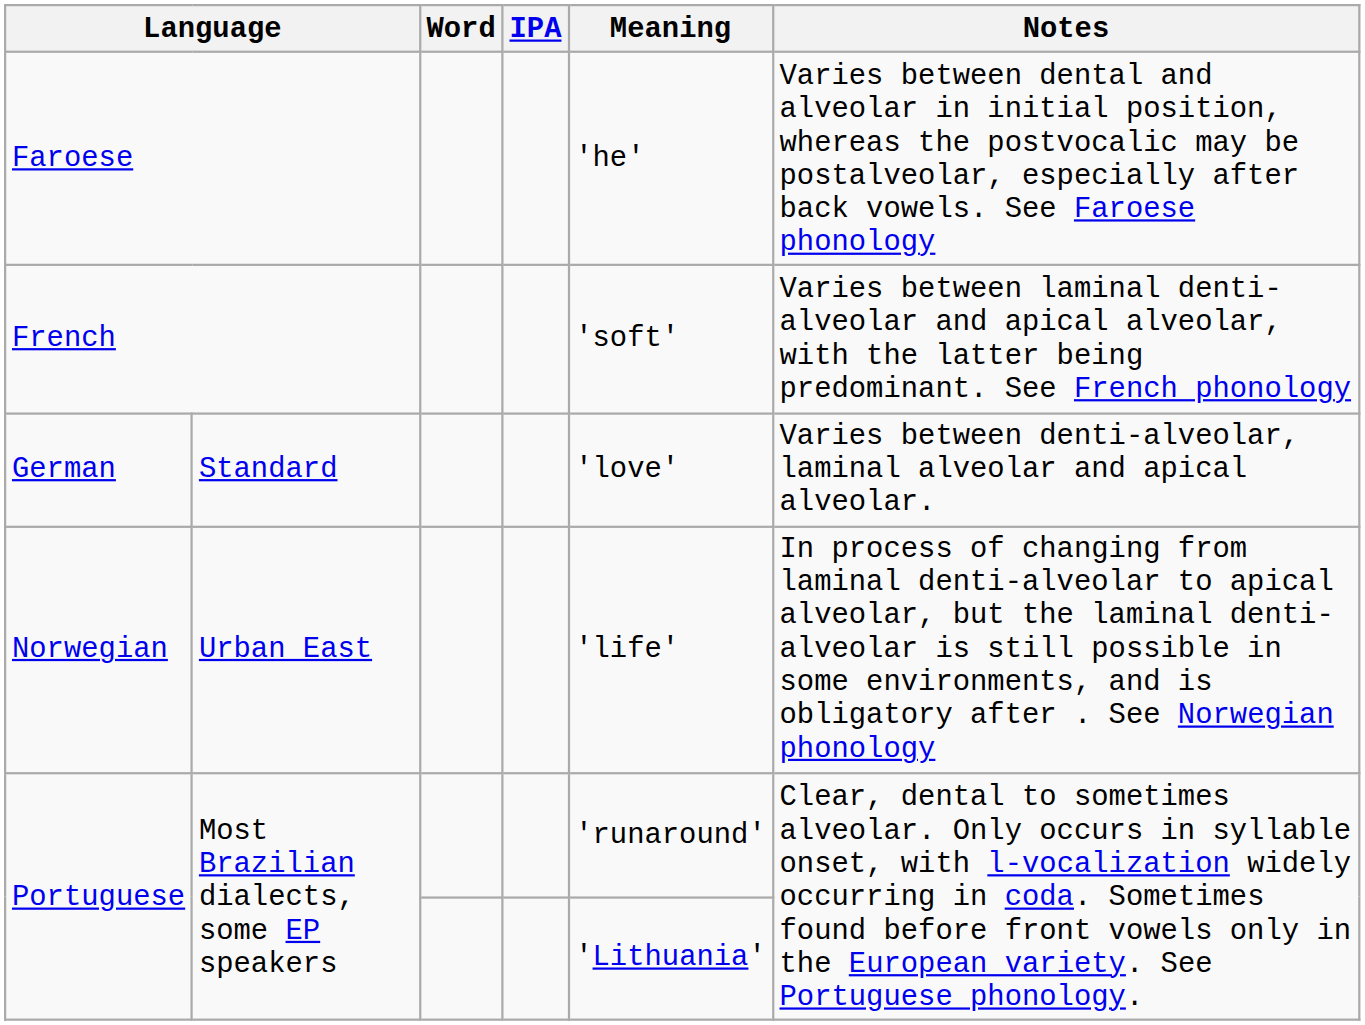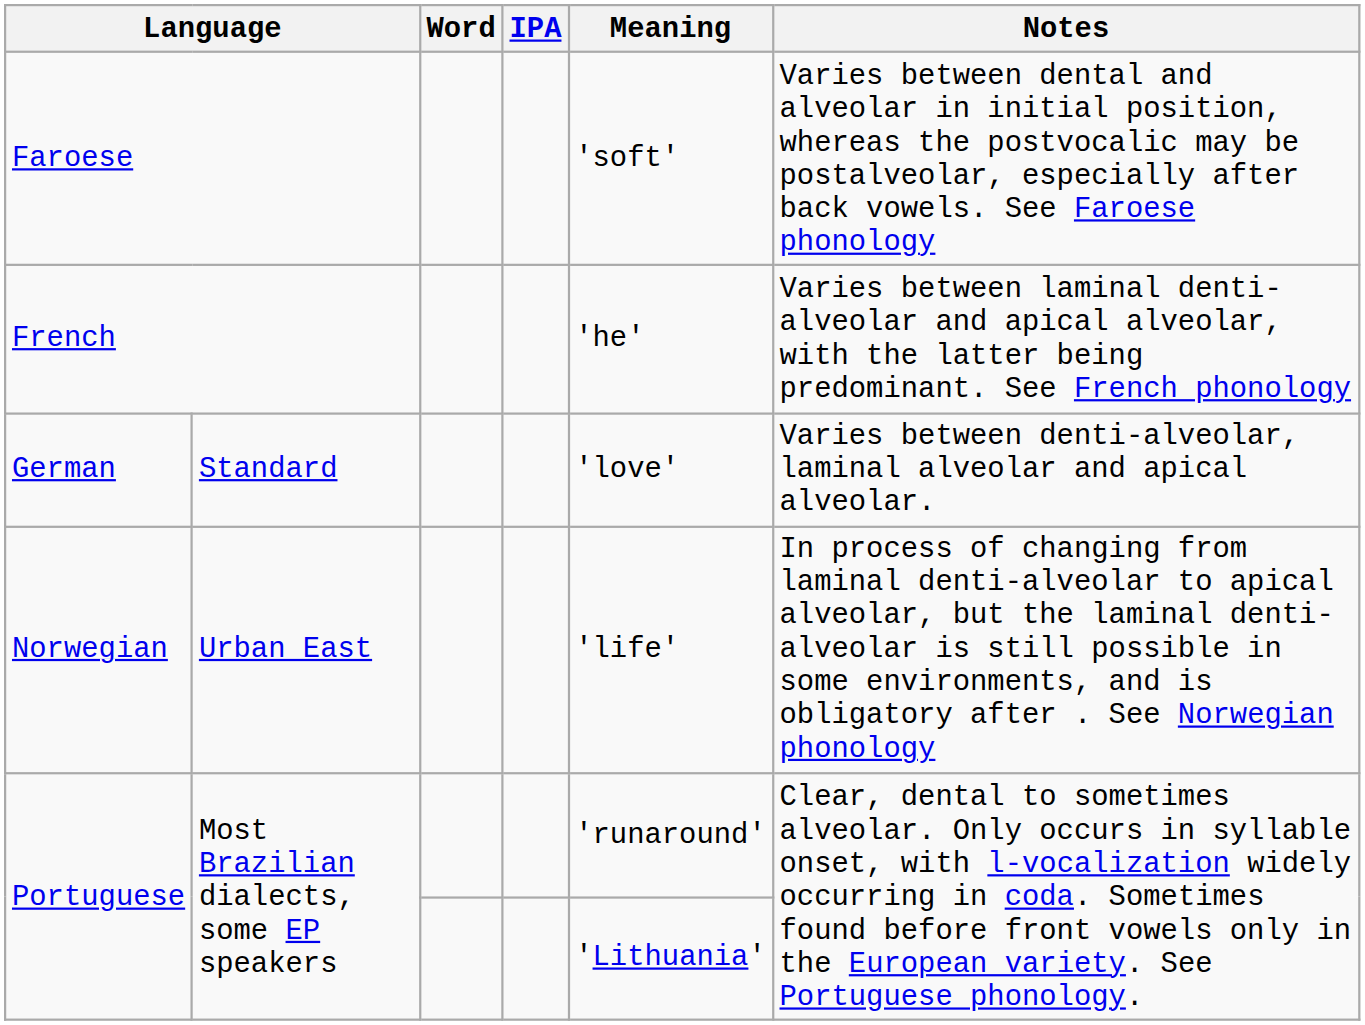Faroese | Meaning: 'he' -> 'soft'
French | Meaning: 'soft' -> 'he'
